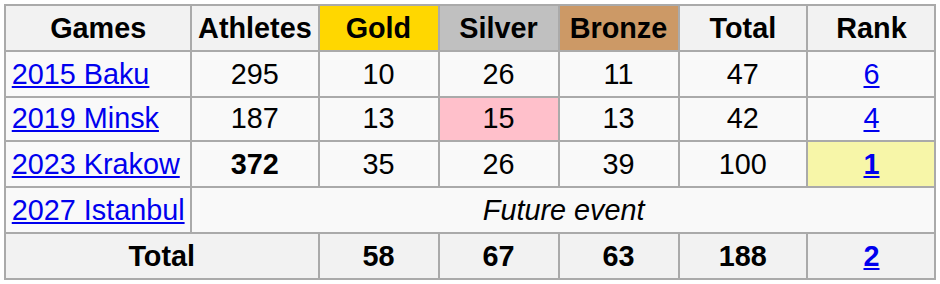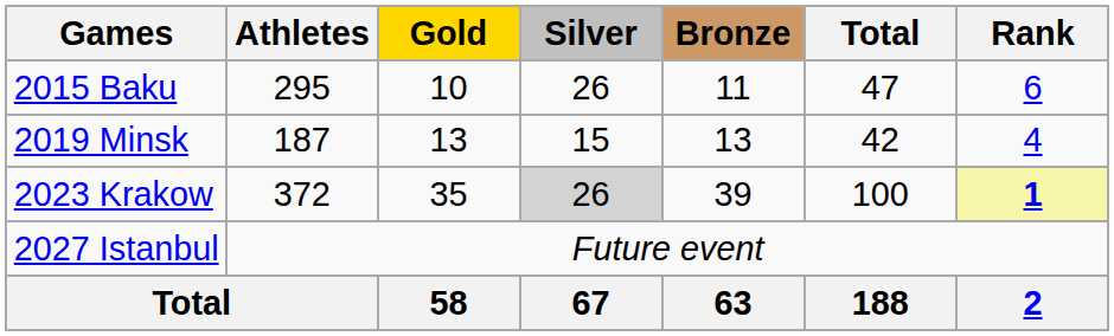2019 Minsk | Silver: pink background -> no background
2023 Krakow | Athletes: bold -> normal
2023 Krakow | Silver: no background -> lightgrey background
